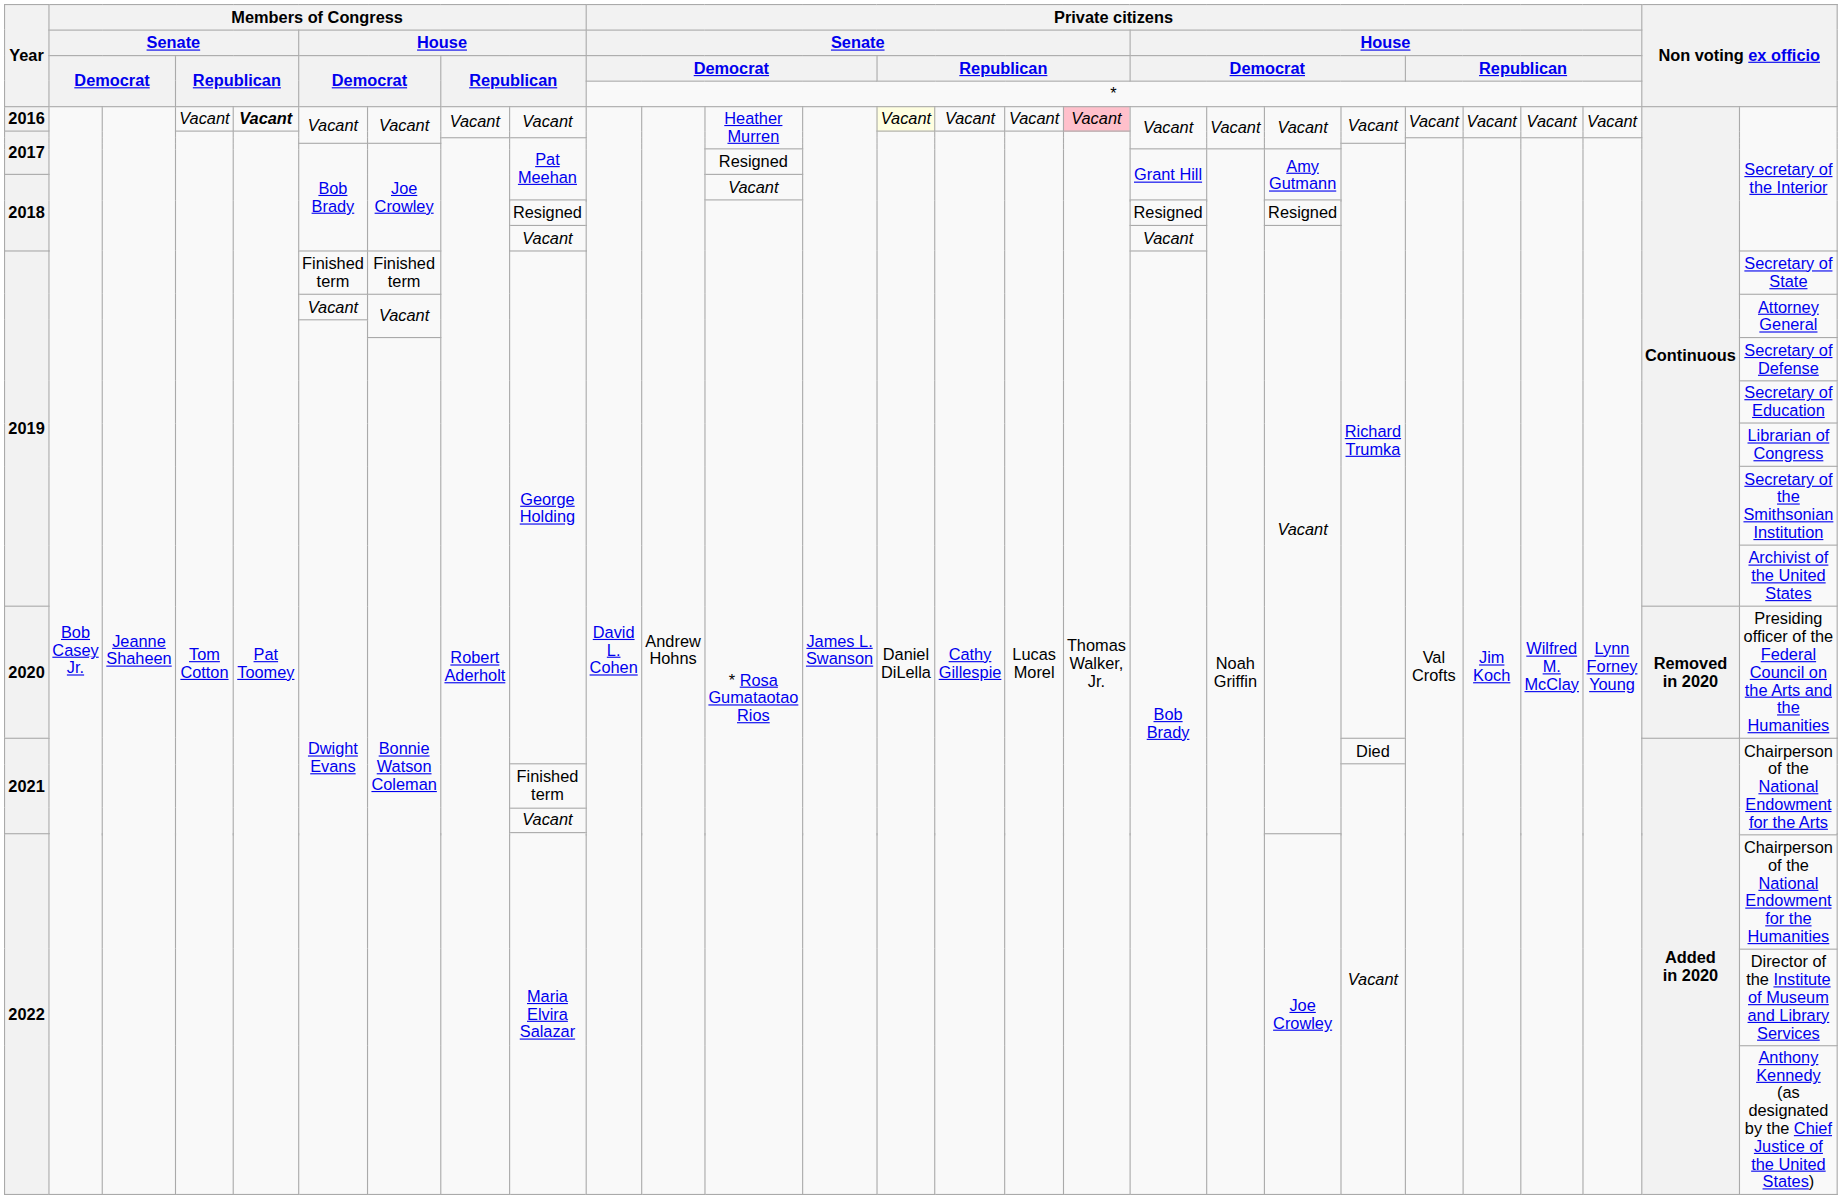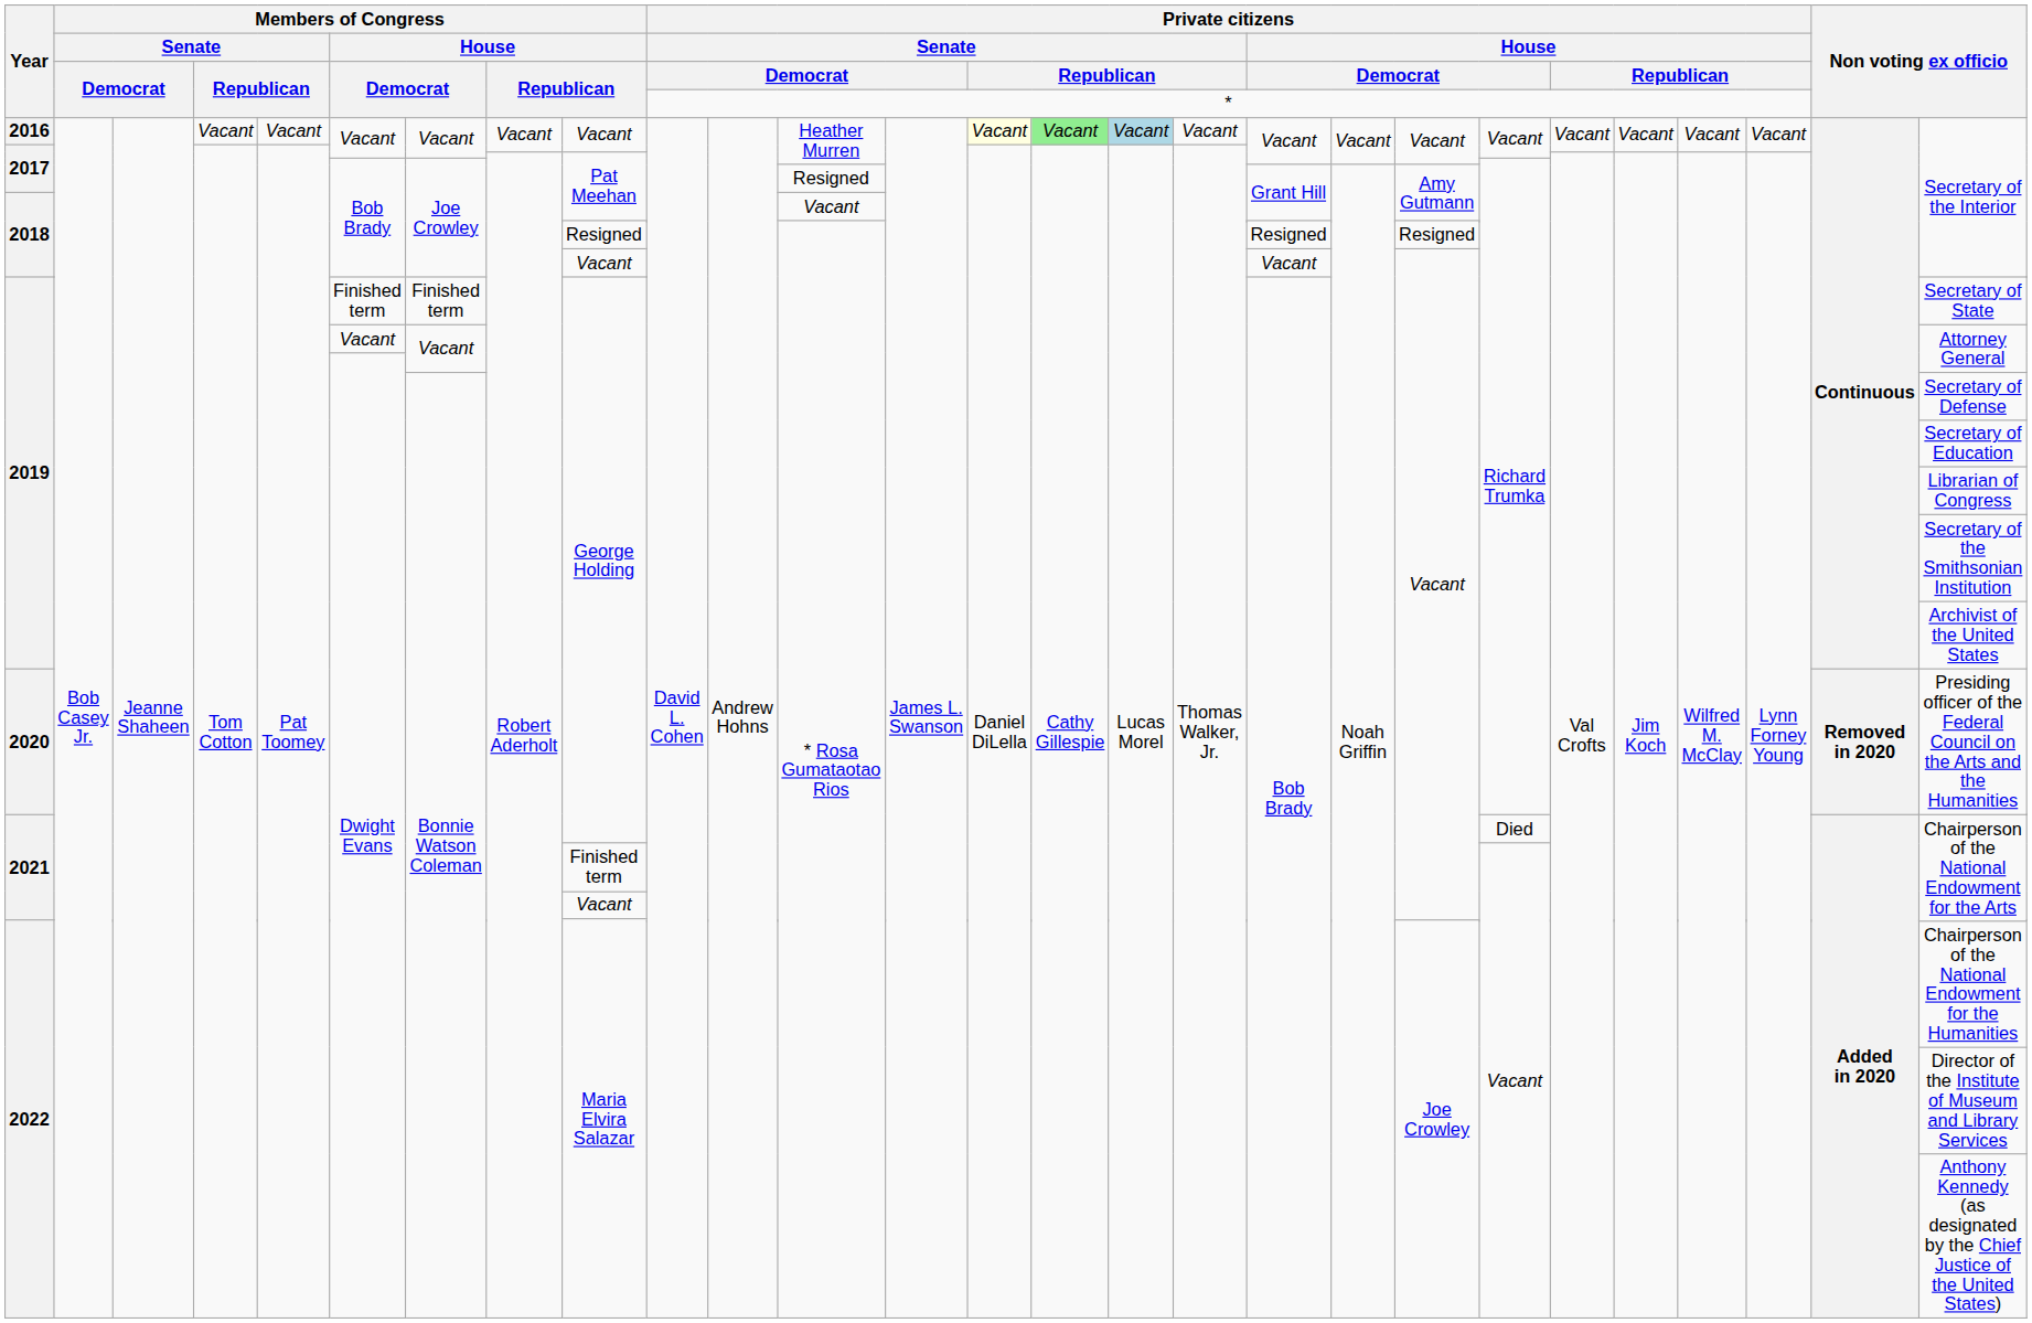2016 | column 5: bold -> normal
2016 | column 15: no background -> lightgreen background
2016 | column 16: no background -> lightblue background
2016 | column 17: pink background -> no background
